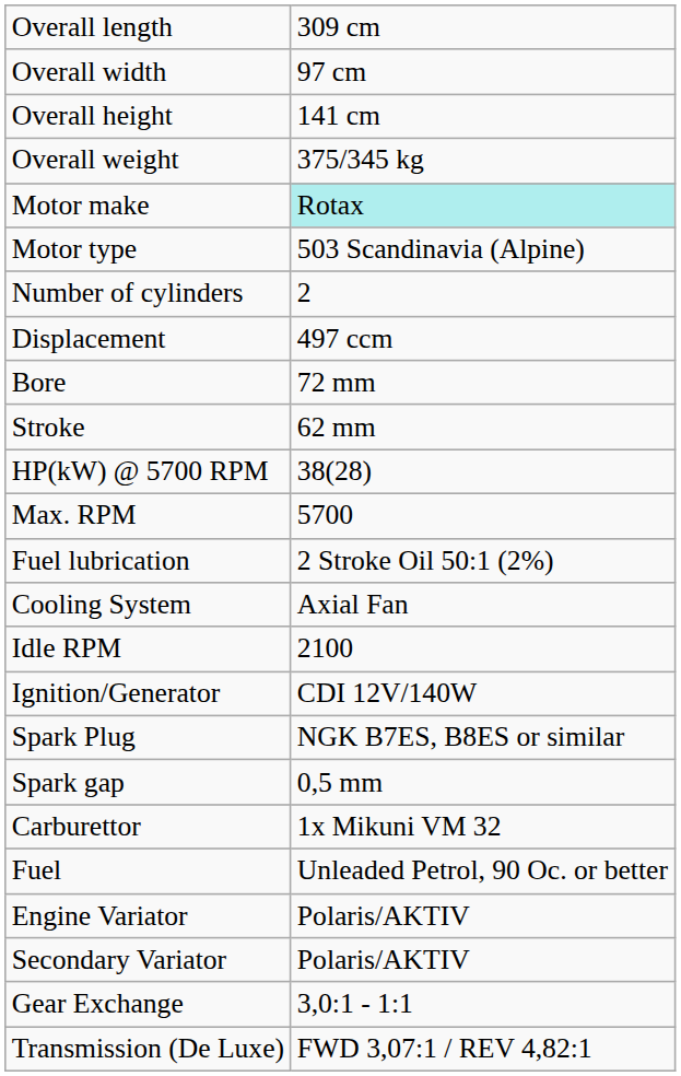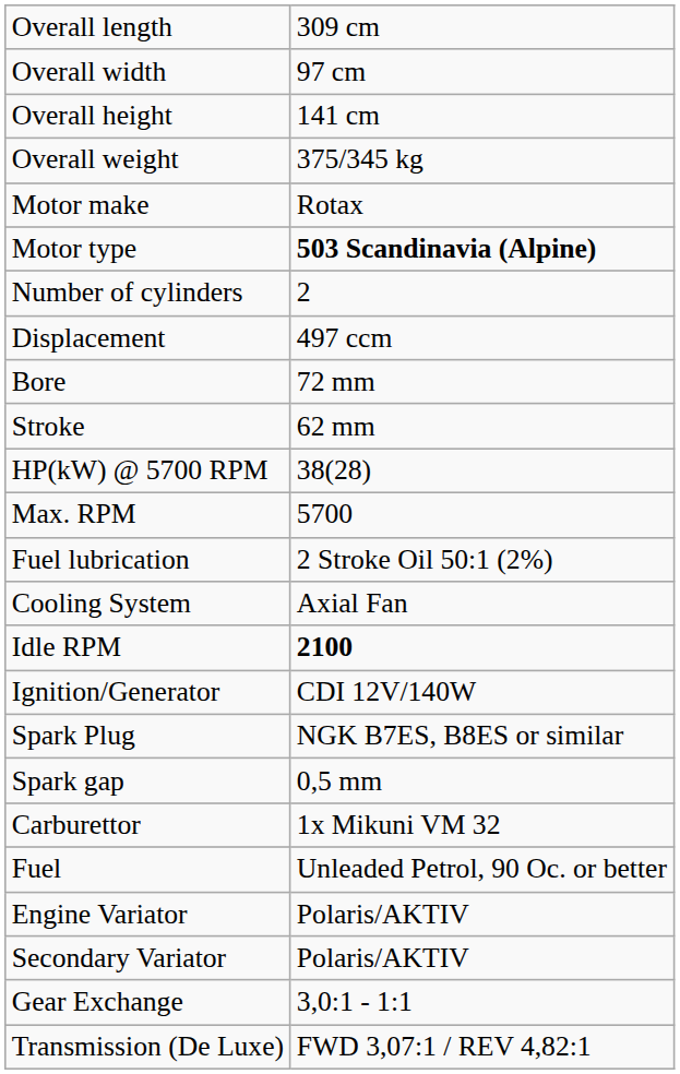Motor make | column 2: paleturquoise background -> no background
Motor type | column 2: normal -> bold
Idle RPM | column 2: normal -> bold
